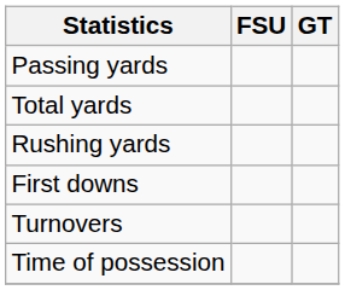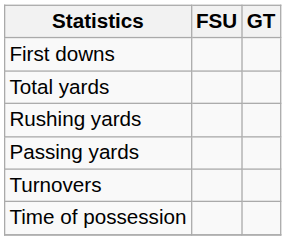rows swapped: First downs <-> Passing yards
